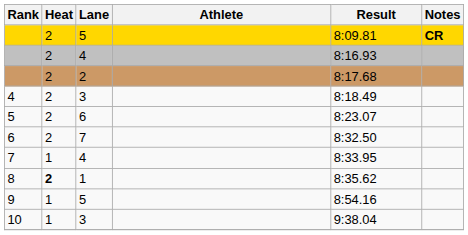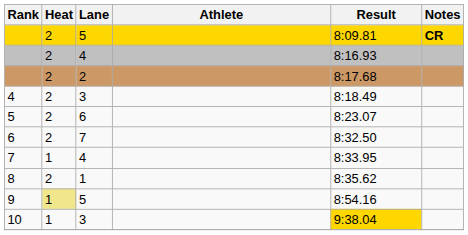8 | Heat: bold -> normal
9 | Heat: no background -> khaki background
10 | Result: no background -> gold background
